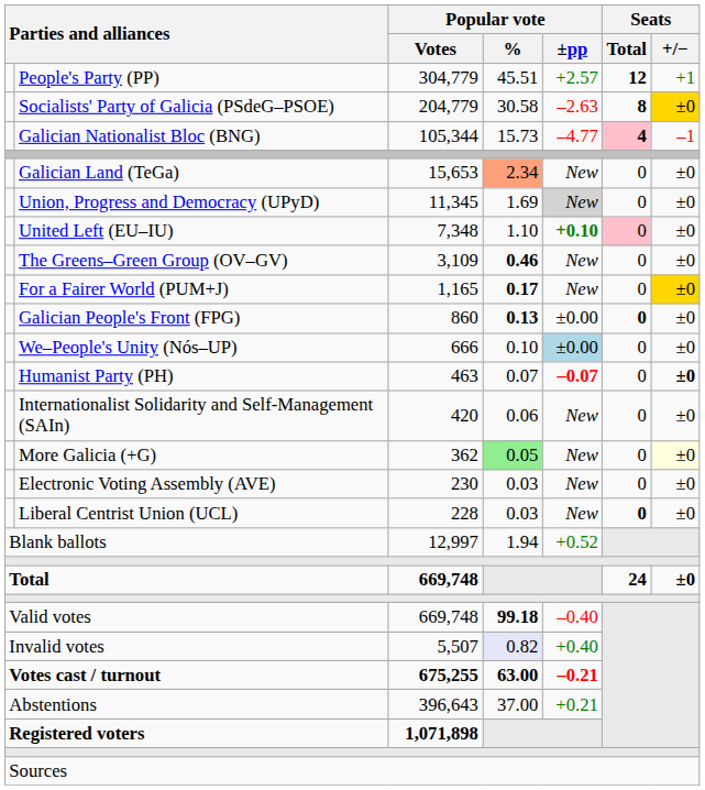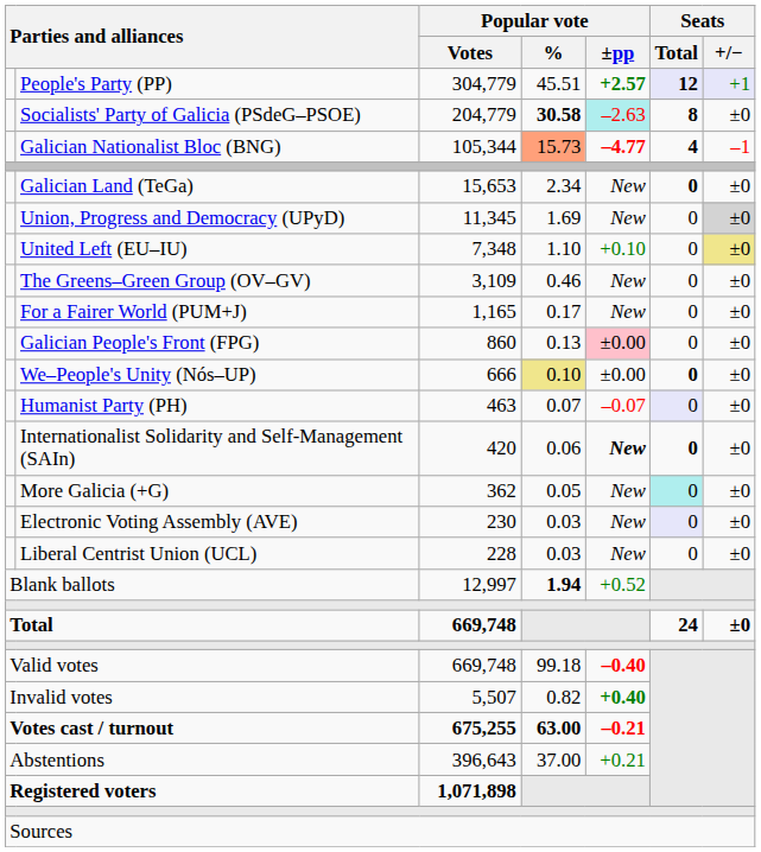People's Party (PP) | Popular vote / ±pp: normal -> bold
People's Party (PP) | Seats / Total: no background -> lavender background
People's Party (PP) | Seats / +/−: no background -> lavender background
Socialists' Party of Galicia (PSdeG–PSOE) | Popular vote / %: normal -> bold
Socialists' Party of Galicia (PSdeG–PSOE) | Popular vote / ±pp: no background -> paleturquoise background
Socialists' Party of Galicia (PSdeG–PSOE) | Seats / +/−: gold background -> no background
Galician Nationalist Bloc (BNG) | Popular vote / %: no background -> lightsalmon background
Galician Nationalist Bloc (BNG) | Popular vote / ±pp: normal -> bold
Galician Nationalist Bloc (BNG) | Seats / Total: pink background -> no background
Galician Land (TeGa) | Popular vote / %: lightsalmon background -> no background
Galician Land (TeGa) | Seats / Total: normal -> bold
Union, Progress and Democracy (UPyD) | Popular vote / ±pp: lightgrey background -> no background
Union, Progress and Democracy (UPyD) | Seats / +/−: no background -> lightgrey background
United Left (EU–IU) | Popular vote / ±pp: bold -> normal
United Left (EU–IU) | Seats / Total: pink background -> no background
United Left (EU–IU) | Seats / +/−: no background -> khaki background
The Greens–Green Group (OV–GV) | Popular vote / %: bold -> normal
For a Fairer World (PUM+J) | Popular vote / %: bold -> normal
For a Fairer World (PUM+J) | Seats / +/−: gold background -> no background
Galician People's Front (FPG) | Popular vote / %: bold -> normal
Galician People's Front (FPG) | Popular vote / ±pp: no background -> pink background
Galician People's Front (FPG) | Seats / Total: bold -> normal
We–People's Unity (Nós–UP) | Popular vote / %: no background -> khaki background
We–People's Unity (Nós–UP) | Popular vote / ±pp: lightblue background -> no background
We–People's Unity (Nós–UP) | Seats / Total: normal -> bold
Humanist Party (PH) | Popular vote / ±pp: bold -> normal
Humanist Party (PH) | Seats / Total: no background -> lavender background
Humanist Party (PH) | Seats / +/−: bold -> normal
Internationalist Solidarity and Self-Management (SAIn) | Popular vote / ±pp: normal -> bold
Internationalist Solidarity and Self-Management (SAIn) | Seats / Total: normal -> bold
More Galicia (+G) | Popular vote / %: lightgreen background -> no background
More Galicia (+G) | Seats / Total: no background -> paleturquoise background
More Galicia (+G) | Seats / +/−: lightyellow background -> no background
Electronic Voting Assembly (AVE) | Seats / Total: no background -> lavender background
Liberal Centrist Union (UCL) | Seats / Total: bold -> normal
Blank ballots | Popular vote / %: normal -> bold
Valid votes | Popular vote / %: bold -> normal
Valid votes | Popular vote / ±pp: normal -> bold
Invalid votes | Popular vote / %: lavender background -> no background
Invalid votes | Popular vote / ±pp: normal -> bold
